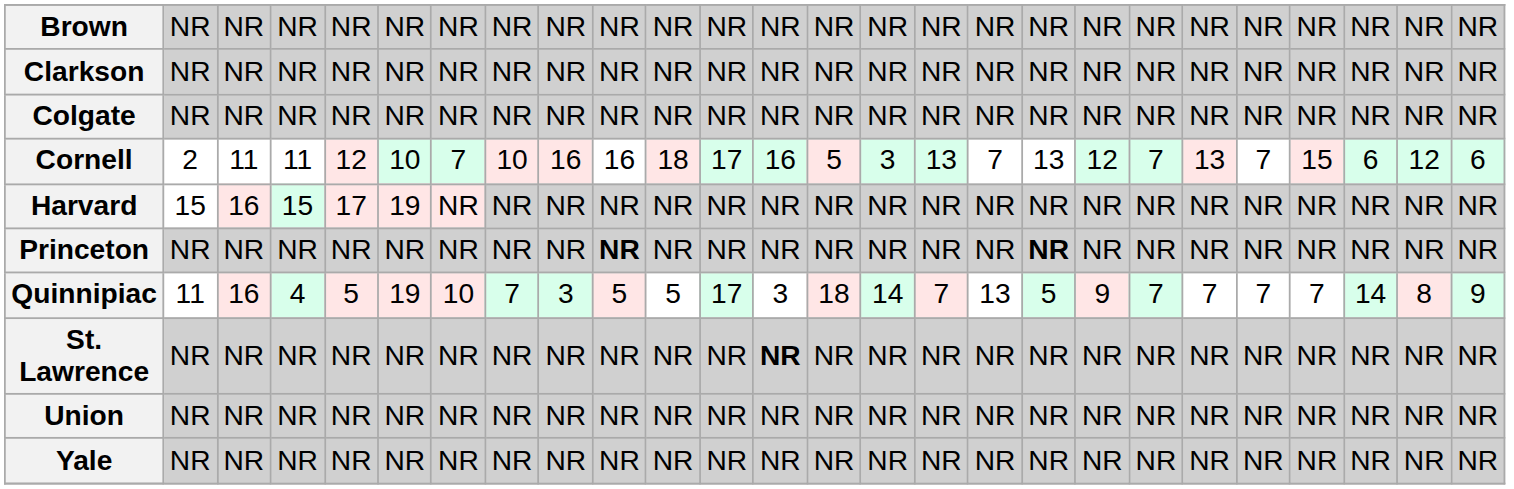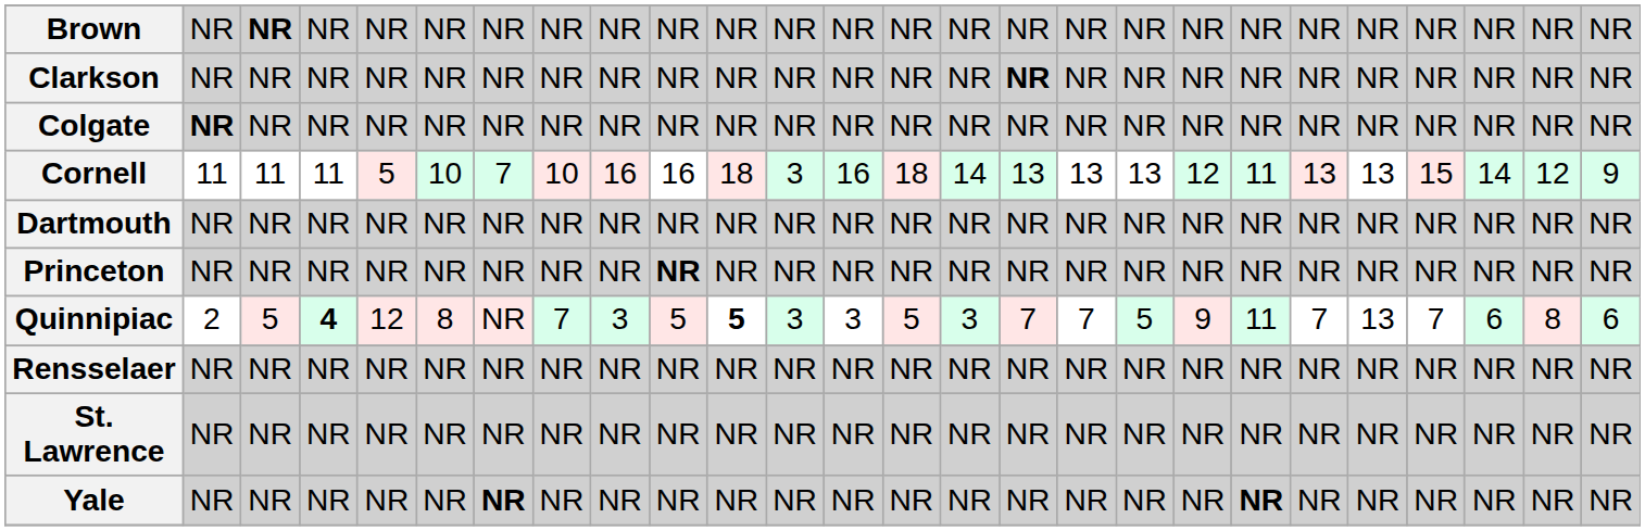Brown | column 3: normal -> bold
Clarkson | column 16: normal -> bold
Colgate | column 2: normal -> bold
Cornell | column 2: 2 -> 11
Cornell | column 5: 12 -> 5
Cornell | column 12: 17 -> 3
Cornell | column 14: 5 -> 18
Cornell | column 15: 3 -> 14
Cornell | column 17: 7 -> 13
Cornell | column 20: 7 -> 11
Cornell | column 22: 7 -> 13
Cornell | column 24: 6 -> 14
Cornell | column 26: 6 -> 9
+ row: Dartmouth | NR | NR | NR | NR | NR | NR | NR | NR | NR | NR | NR | NR | NR | NR | NR | NR | NR | NR | NR | NR | NR | NR | NR | NR | NR
- row: Harvard | 15 | 16 | 15 | 17 | 19 | NR | NR | NR | NR | NR | NR | NR | NR | NR | NR | NR | NR | NR | NR | NR | NR | NR | NR | NR | NR
Princeton | column 18: bold -> normal
Quinnipiac | column 2: 11 -> 2
Quinnipiac | column 3: 16 -> 5
Quinnipiac | column 4: normal -> bold
Quinnipiac | column 5: 5 -> 12
Quinnipiac | column 6: 19 -> 8
Quinnipiac | column 7: 10 -> NR
Quinnipiac | column 11: normal -> bold
Quinnipiac | column 12: 17 -> 3
Quinnipiac | column 14: 18 -> 5
Quinnipiac | column 15: 14 -> 3
Quinnipiac | column 17: 13 -> 7
Quinnipiac | column 20: 7 -> 11
Quinnipiac | column 22: 7 -> 13
Quinnipiac | column 24: 14 -> 6
Quinnipiac | column 26: 9 -> 6
+ row: Rensselaer | NR | NR | NR | NR | NR | NR | NR | NR | NR | NR | NR | NR | NR | NR | NR | NR | NR | NR | NR | NR | NR | NR | NR | NR | NR
St. Lawrence | column 13: bold -> normal
- row: Union | NR | NR | NR | NR | NR | NR | NR | NR | NR | NR | NR | NR | NR | NR | NR | NR | NR | NR | NR | NR | NR | NR | NR | NR | NR
Yale | column 7: normal -> bold
Yale | column 20: normal -> bold
